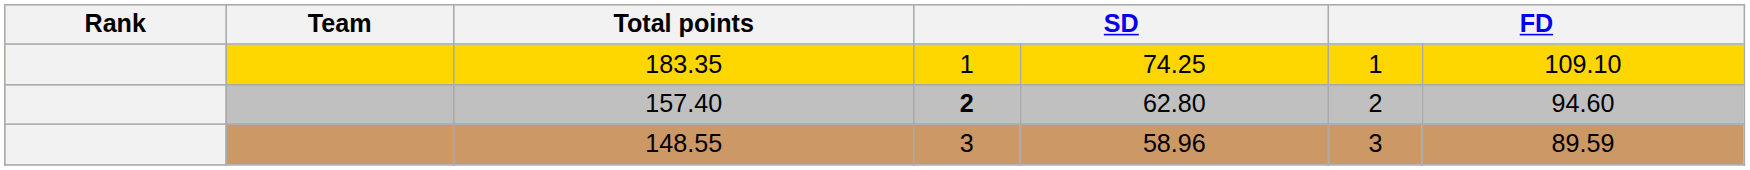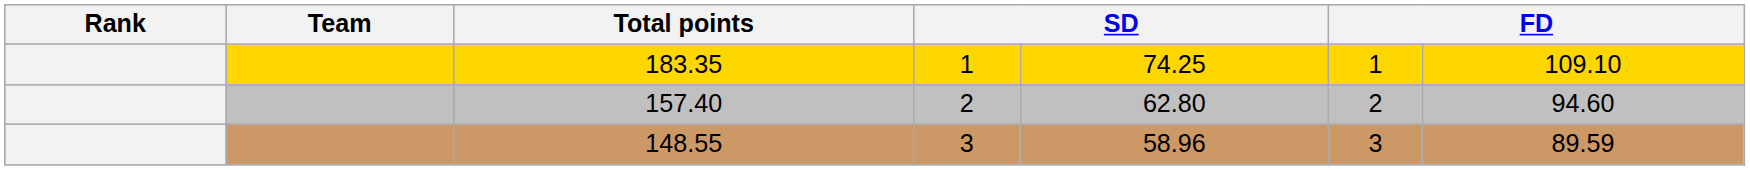157.40 | column 4: bold -> normal
